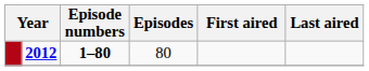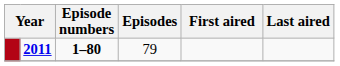row 2 | column 2: 2012 -> 2011
row 2 | Episodes: 80 -> 79
